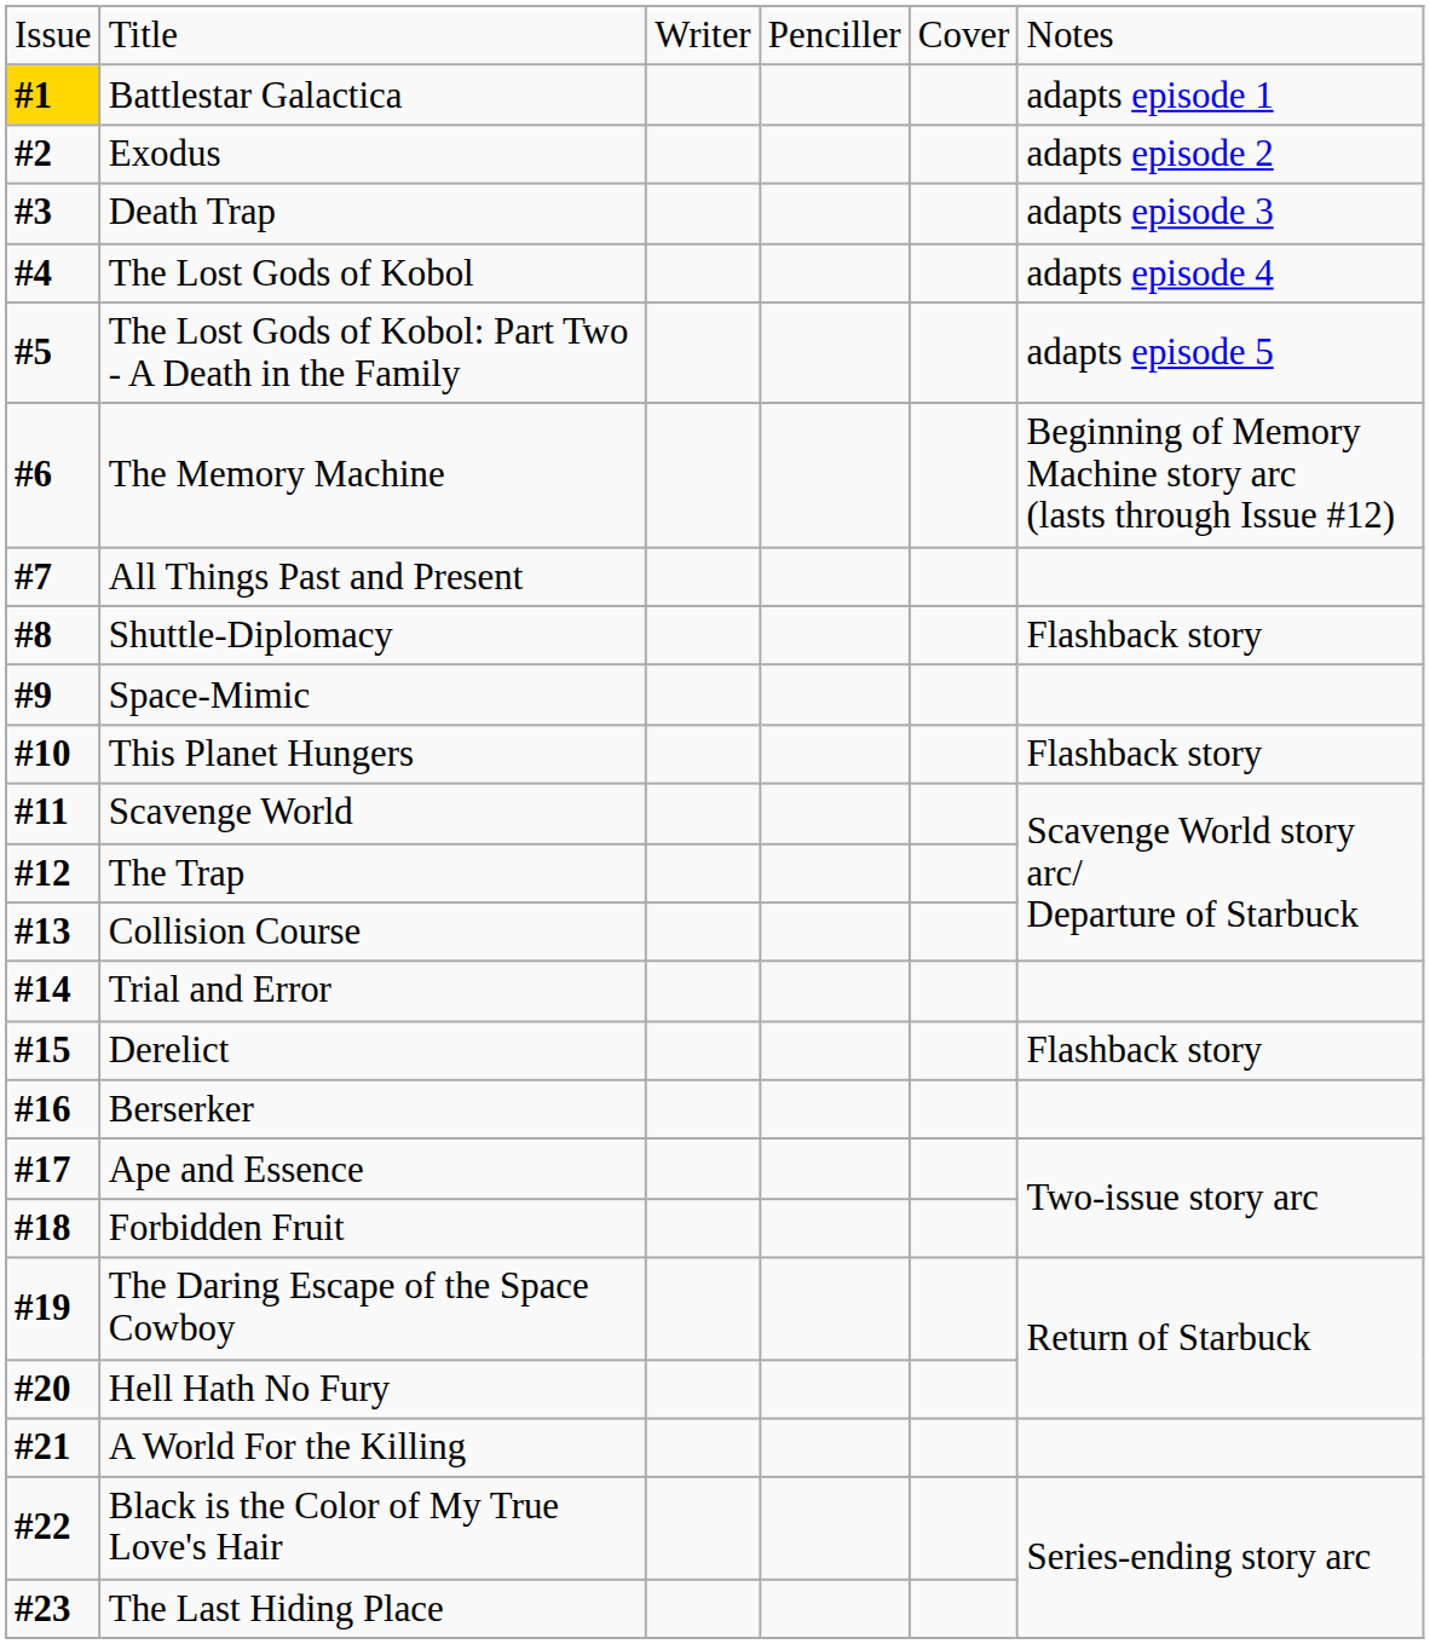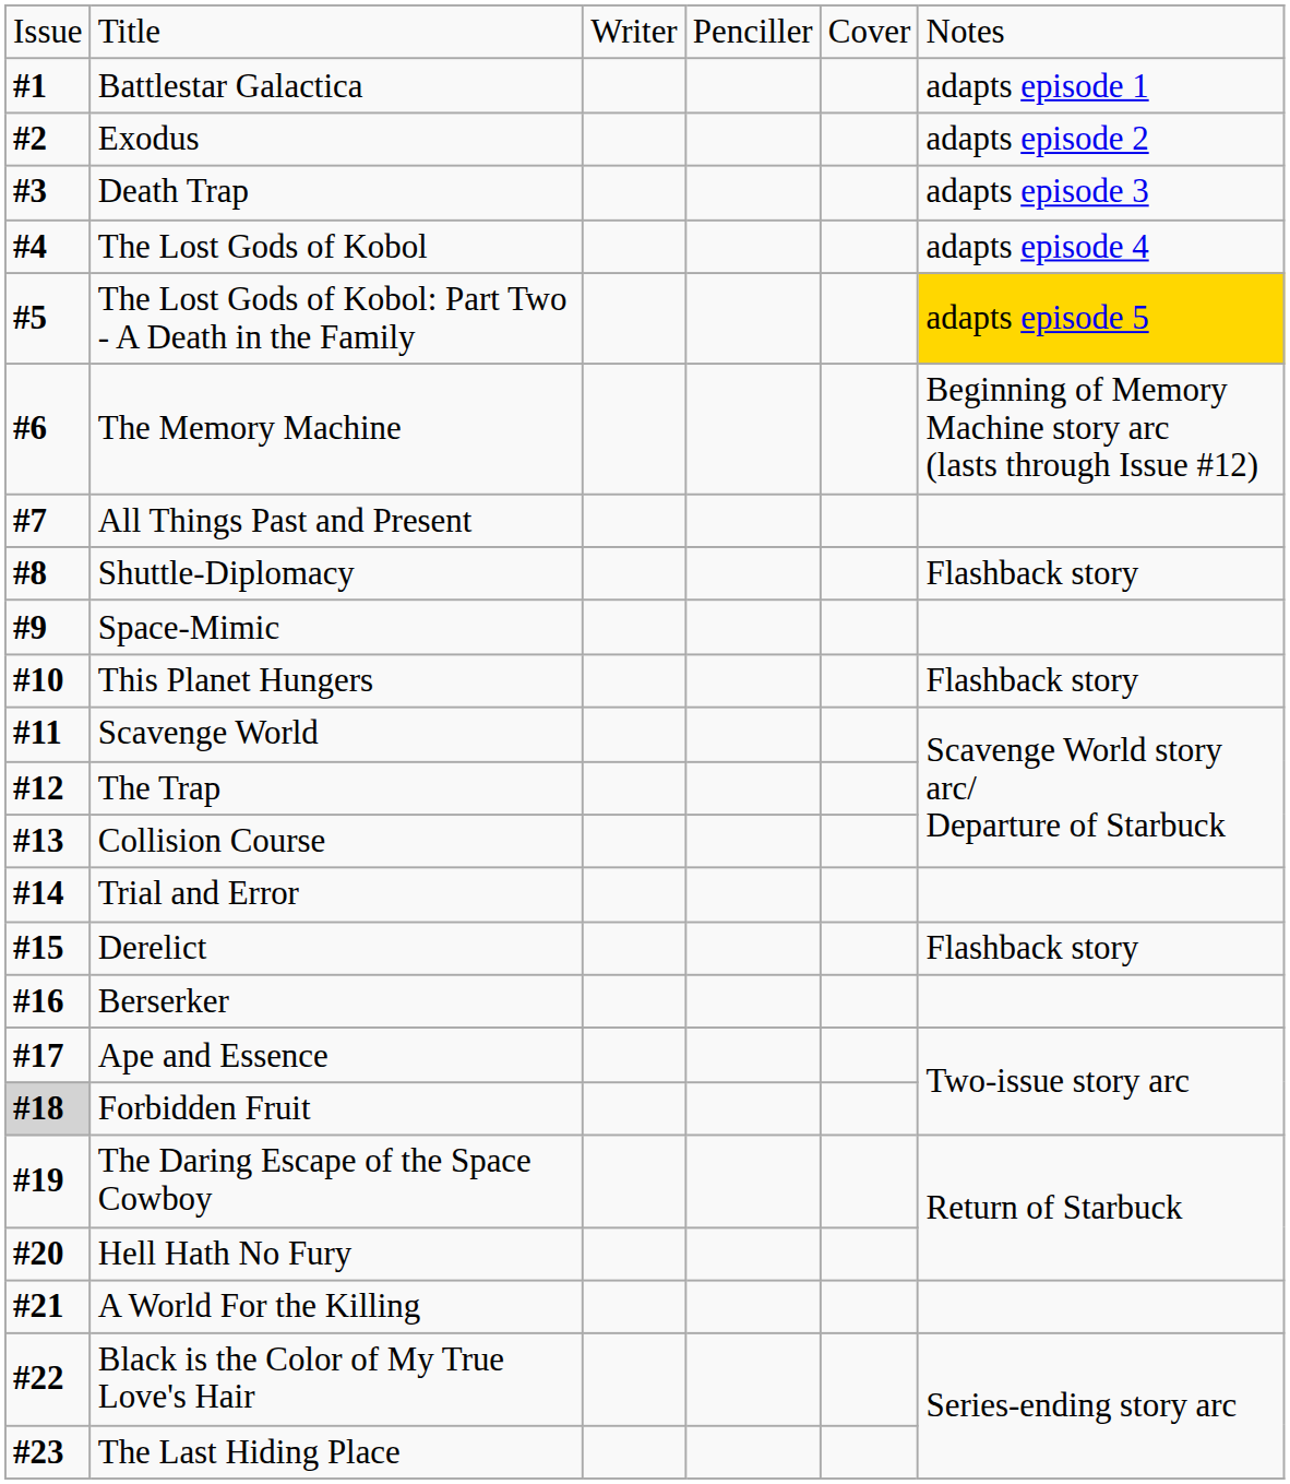Battlestar Galactica | column 1: gold background -> no background
The Lost Gods of Kobol: Part Two - A Death in the Family | column 6: no background -> gold background
Forbidden Fruit | column 1: no background -> lightgrey background
